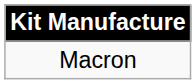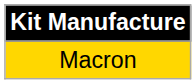row 2 | column 1: no background -> gold background
